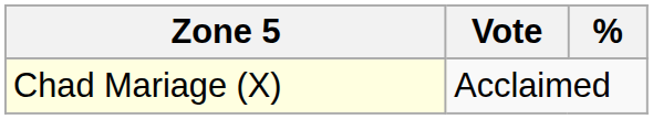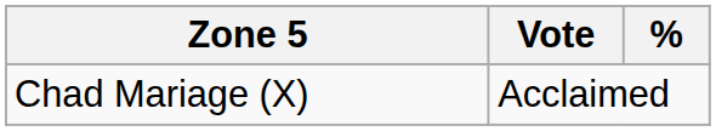Chad Mariage (X) | Zone 5: lightyellow background -> no background
